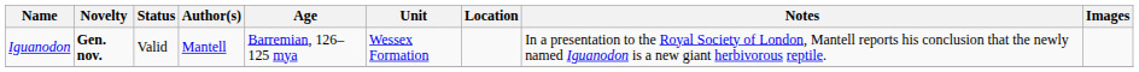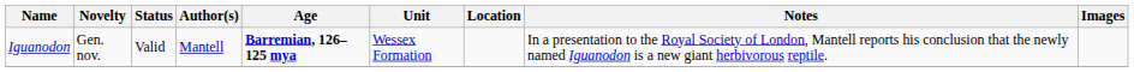Iguanodon | Novelty: bold -> normal
Iguanodon | Age: normal -> bold
